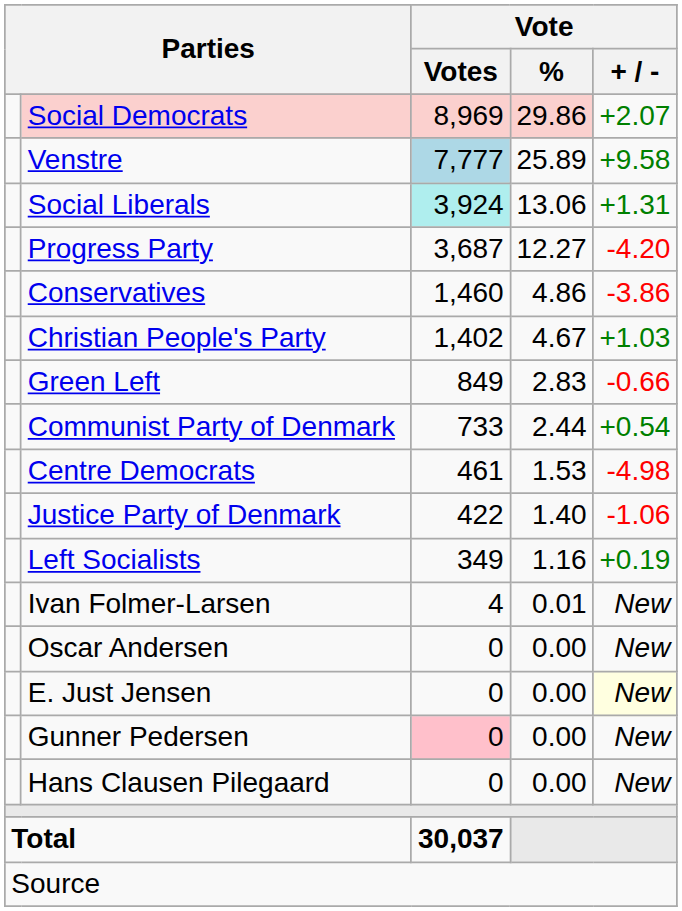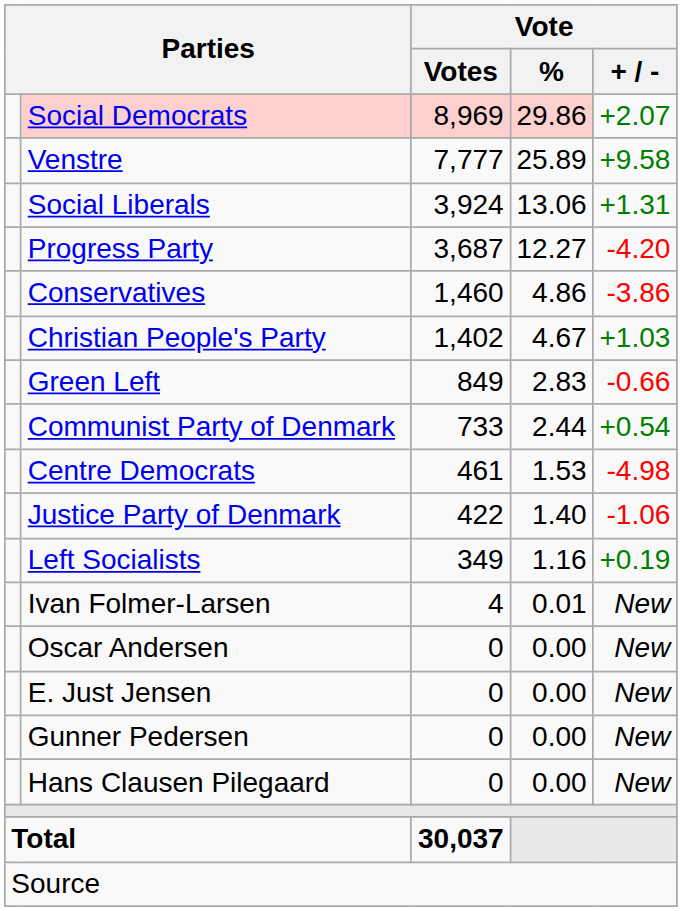Venstre | Vote / Votes: lightblue background -> no background
Social Liberals | Vote / Votes: paleturquoise background -> no background
E. Just Jensen | Vote / + / -: lightyellow background -> no background
Gunner Pedersen | Vote / Votes: pink background -> no background
